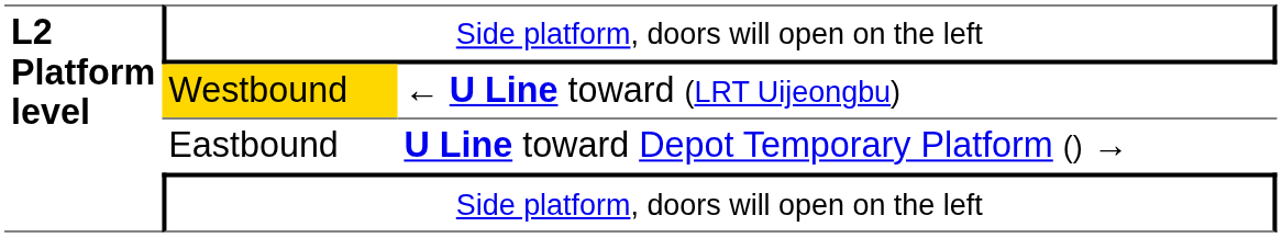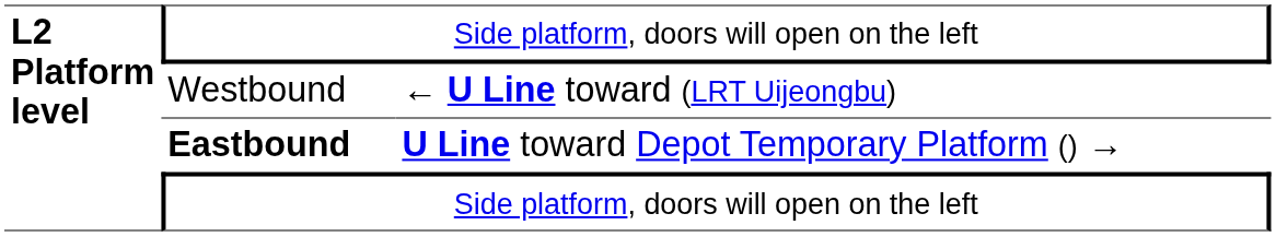Westbound | column 2: gold background -> no background
Eastbound | column 2: normal -> bold
